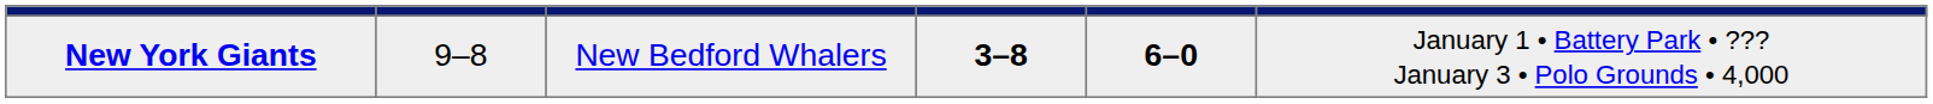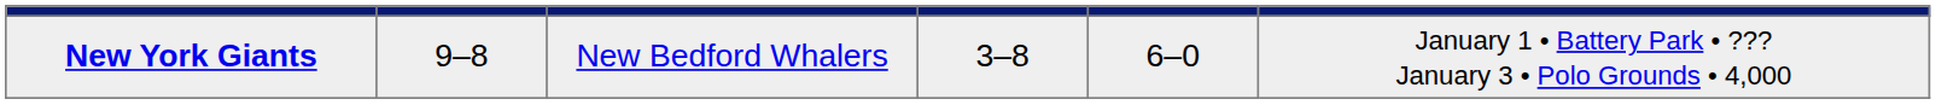New York Giants | column 4: bold -> normal
New York Giants | column 5: bold -> normal
